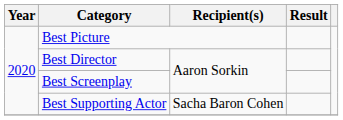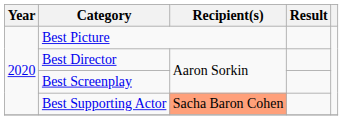Best Supporting Actor | Recipient(s): no background -> lightsalmon background
